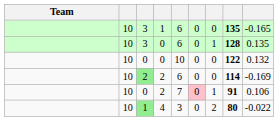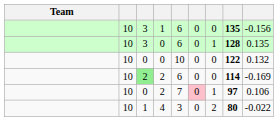row 2 | column 9: -0.165 -> -0.156
row 6 | column 8: 91 -> 97
row 7 | column 3: lightgreen background -> no background
